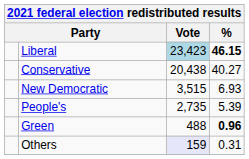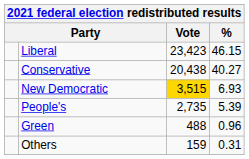Liberal | Vote: lightblue background -> no background
Liberal | %: bold -> normal
New Democratic | Vote: no background -> gold background
Green | %: bold -> normal
Others | Vote: lavender background -> no background
